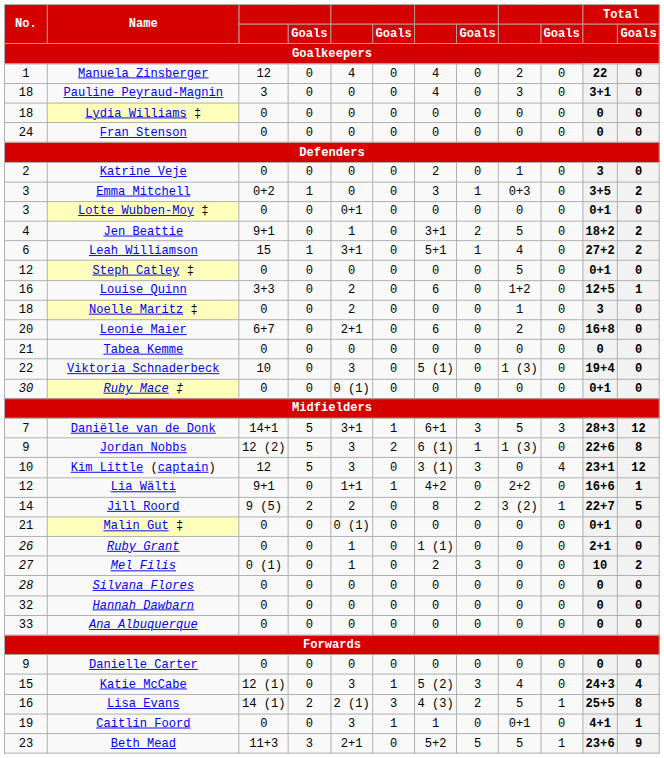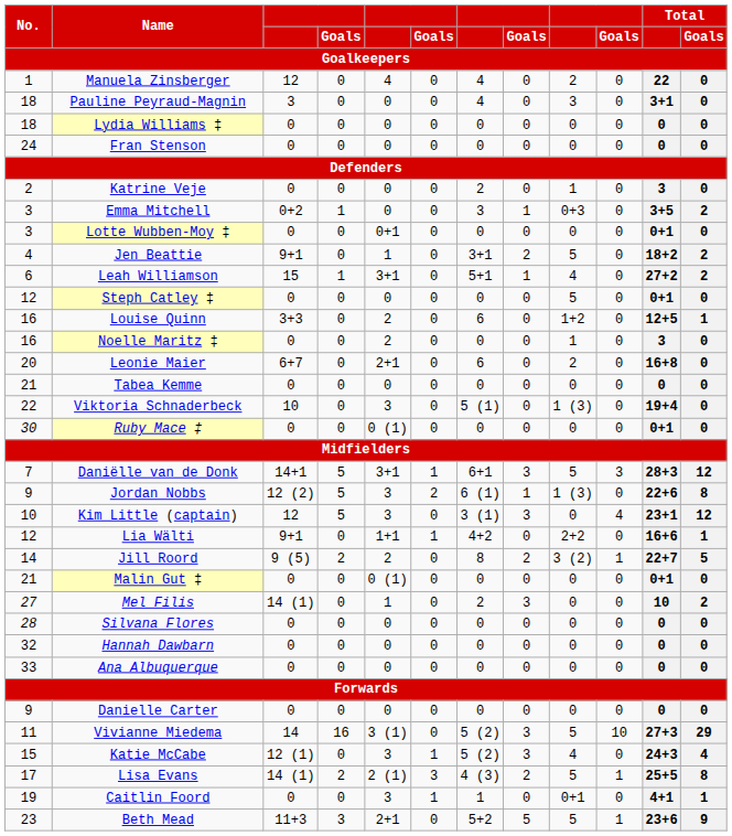Noelle Maritz ‡ | No.: 18 -> 16
- row: 26 | Ruby Grant | 0 | 0 | 1 | 0 | 1 (1) | 0 | 0 | 0 | 2+1 | 0
Mel Filis | column 3: 0 (1) -> 14 (1)
+ row: 11 | Vivianne Miedema | 14 | 16 | 3 (1) | 0 | 5 (2) | 3 | 5 | 10 | 27+3 | 29
Lisa Evans | No.: 16 -> 17
